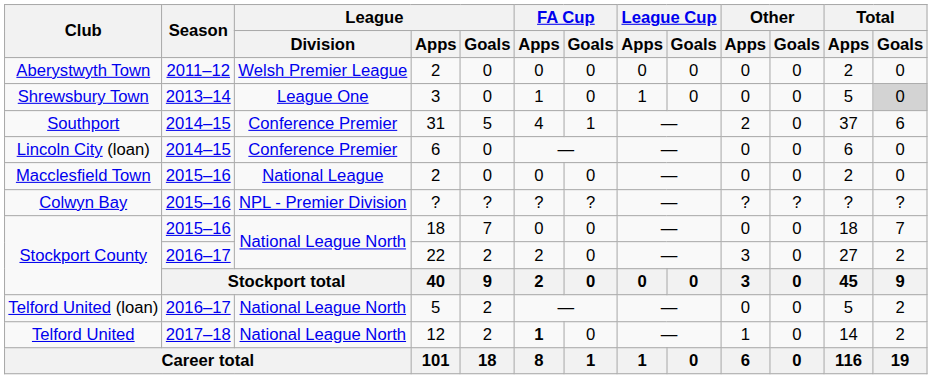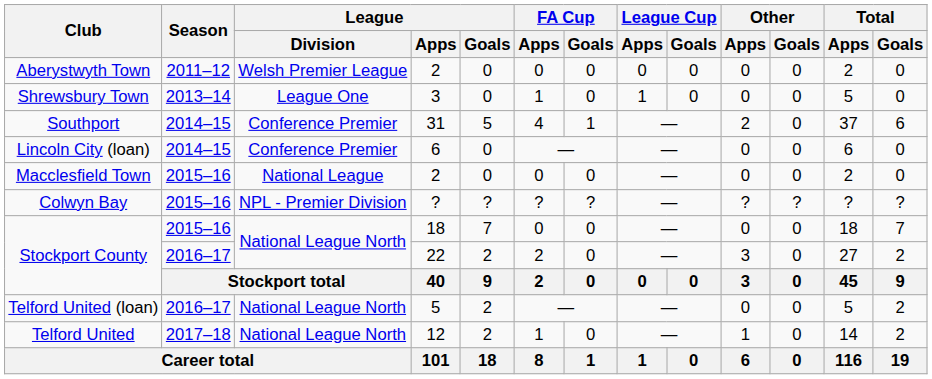Shrewsbury Town | Total / Goals: lightgrey background -> no background
Telford United | FA Cup / Apps: bold -> normal
